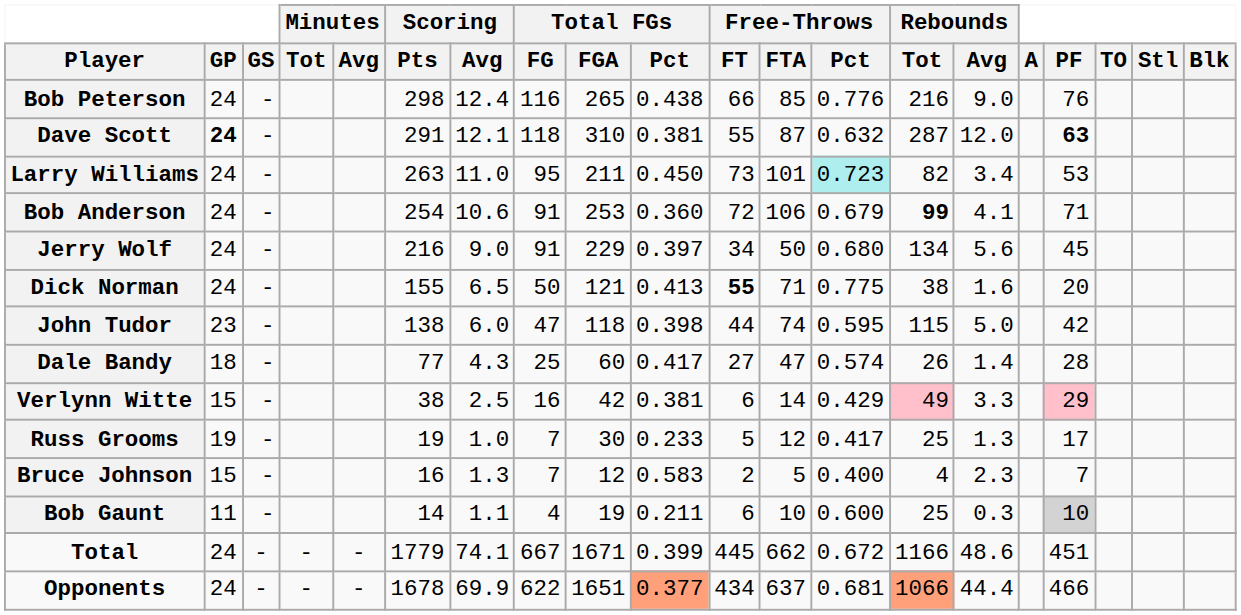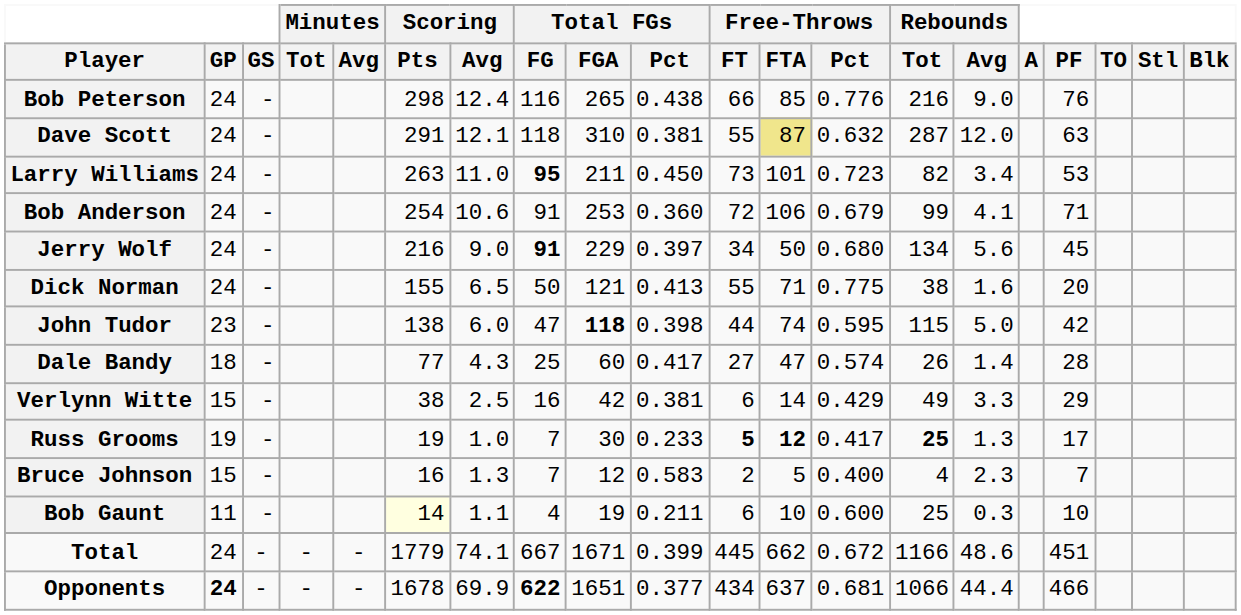Dave Scott | GP: bold -> normal
Dave Scott | Free-Throws / FTA: no background -> khaki background
Dave Scott | PF: bold -> normal
Larry Williams | Total FGs / FG: normal -> bold
Larry Williams | Free-Throws / Pct: paleturquoise background -> no background
Bob Anderson | Rebounds / Tot: bold -> normal
Jerry Wolf | Total FGs / FG: normal -> bold
Dick Norman | Free-Throws / FT: bold -> normal
John Tudor | Total FGs / FGA: normal -> bold
Verlynn Witte | Rebounds / Tot: pink background -> no background
Verlynn Witte | PF: pink background -> no background
Russ Grooms | Free-Throws / FT: normal -> bold
Russ Grooms | Free-Throws / FTA: normal -> bold
Russ Grooms | Rebounds / Tot: normal -> bold
Bob Gaunt | Scoring / Pts: no background -> lightyellow background
Bob Gaunt | PF: lightgrey background -> no background
Opponents | GP: normal -> bold
Opponents | Total FGs / FG: normal -> bold
Opponents | Total FGs / Pct: lightsalmon background -> no background
Opponents | Rebounds / Tot: lightsalmon background -> no background
